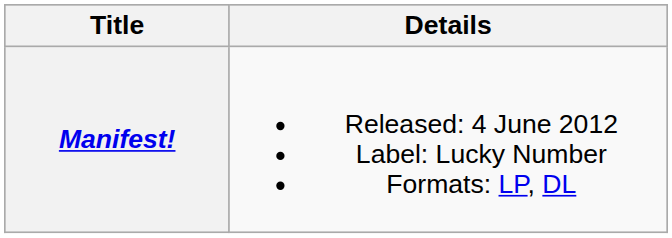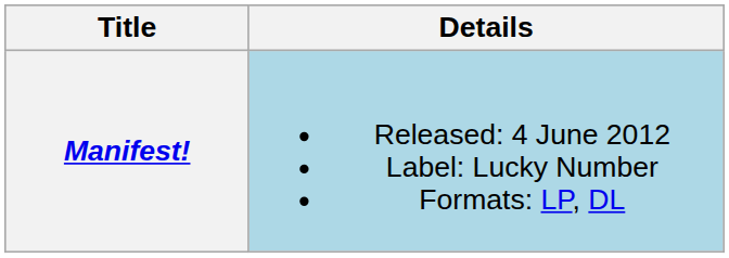Manifest! | Details: no background -> lightblue background
